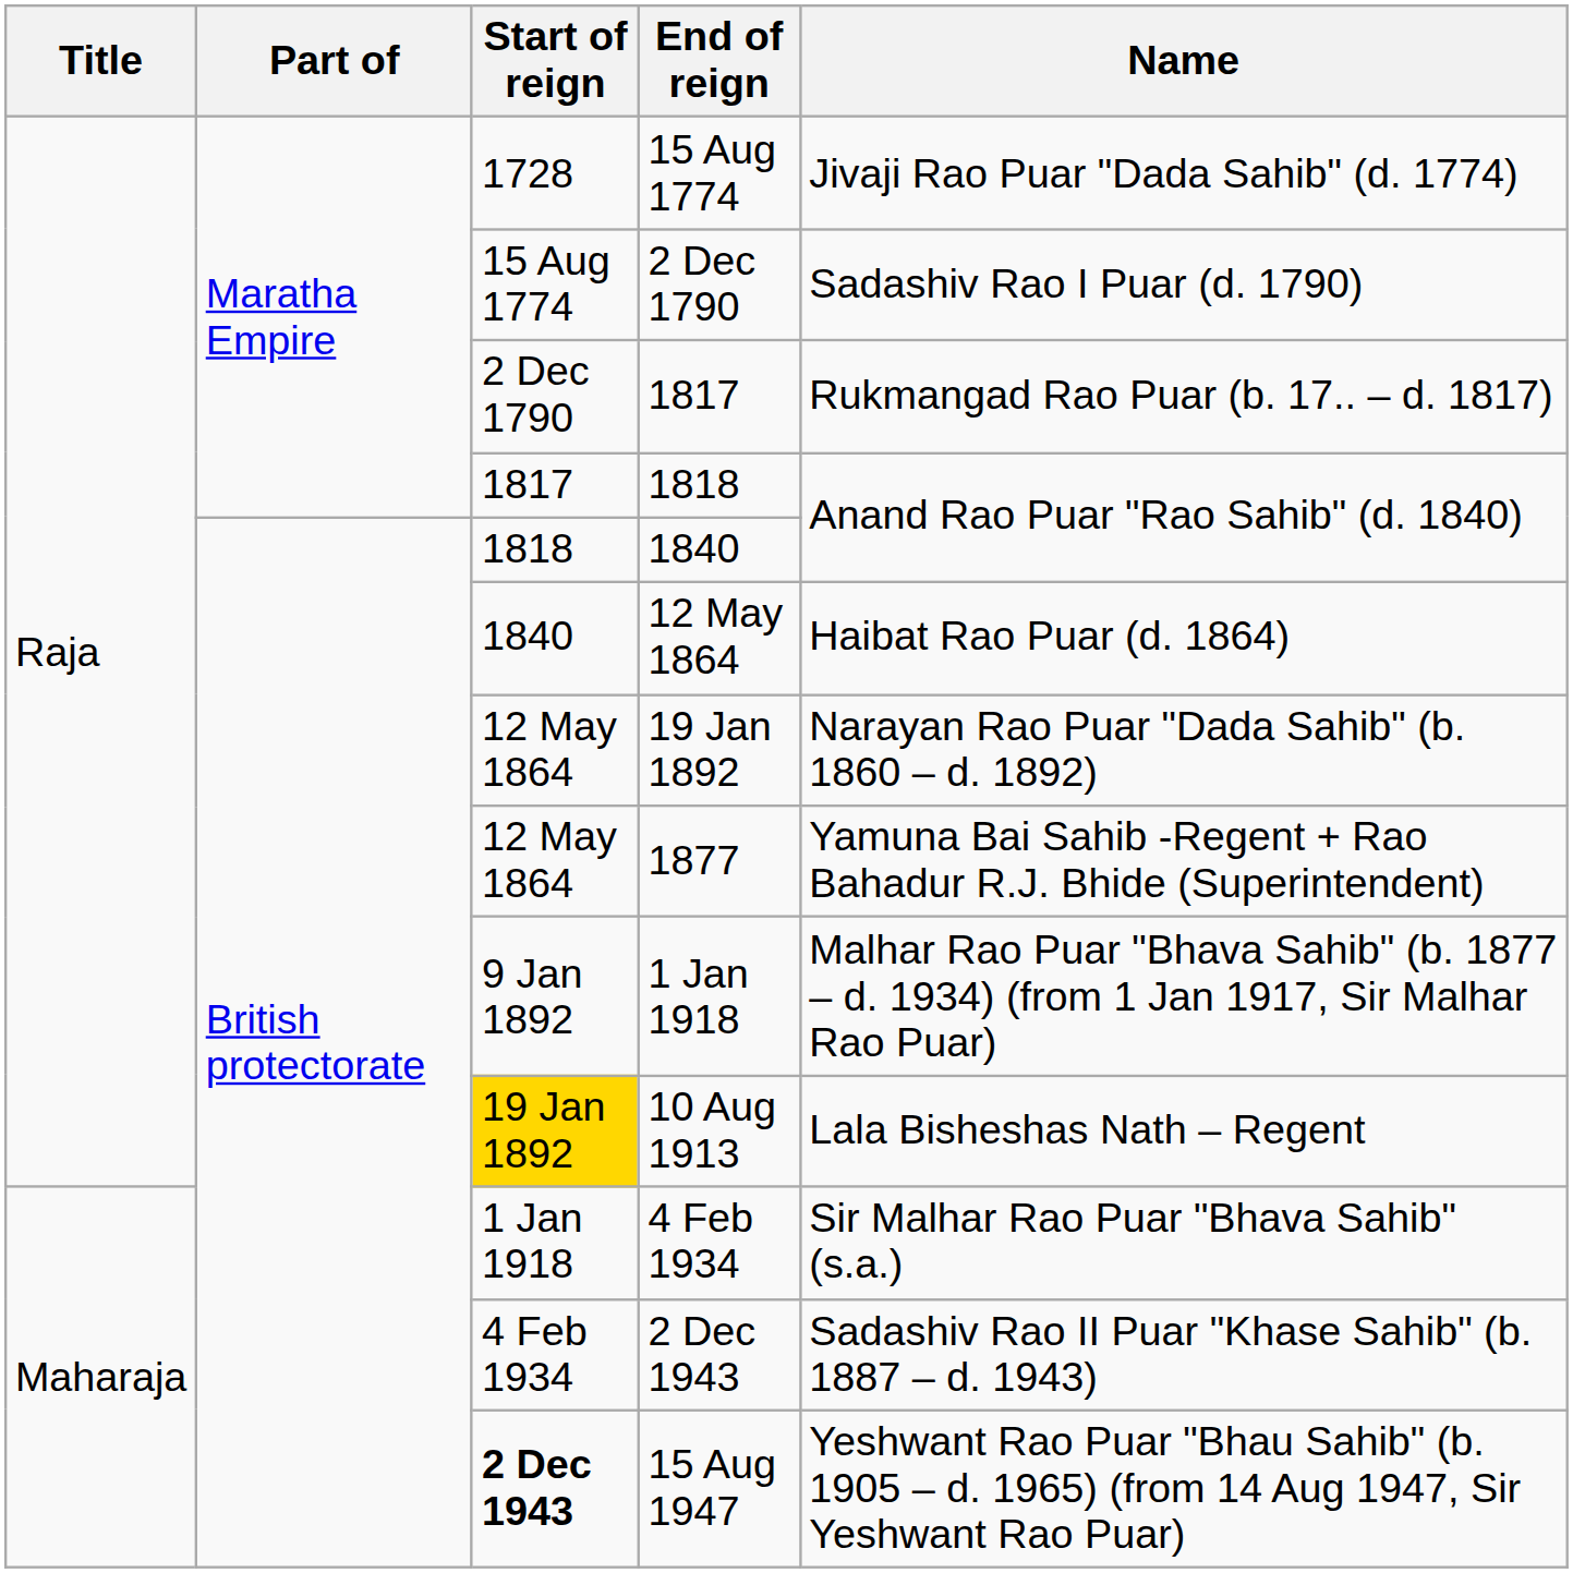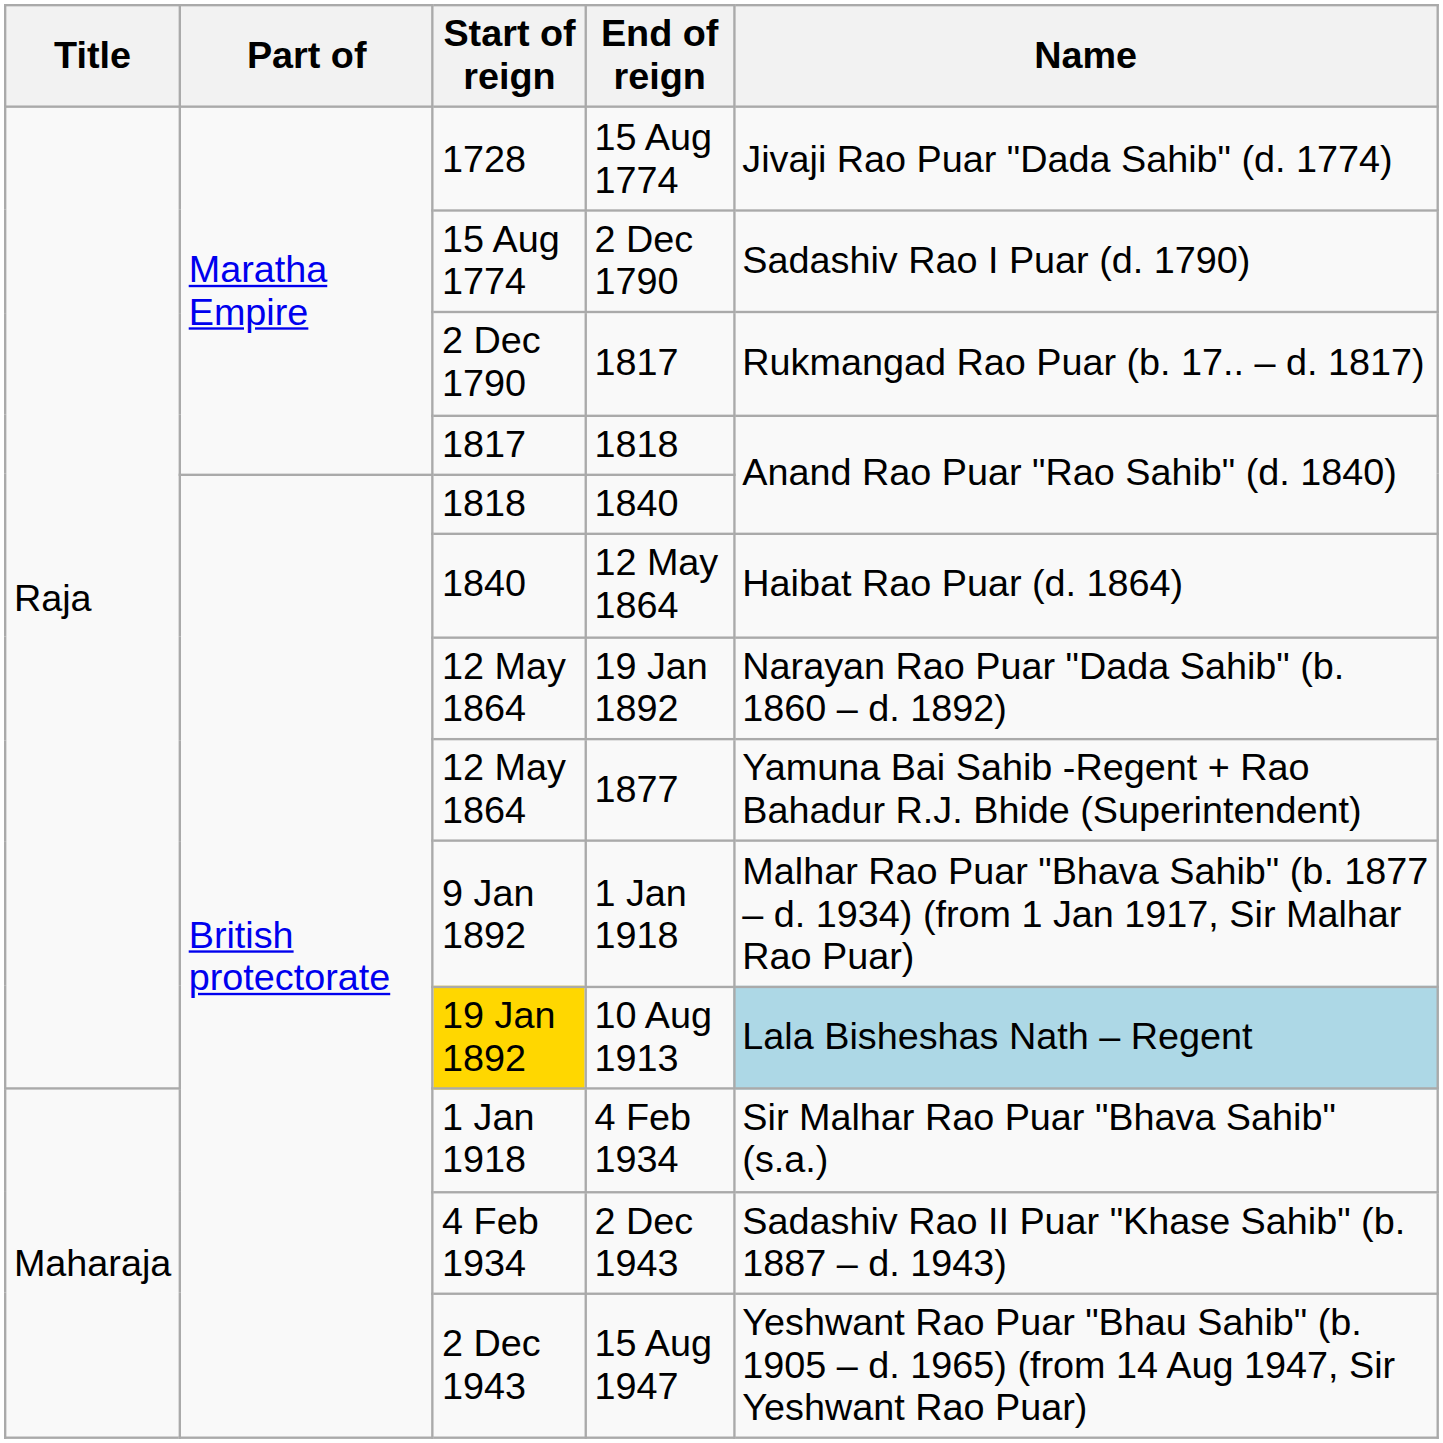10 Aug 1913 | Name: no background -> lightblue background
15 Aug 1947 | Start of reign: bold -> normal
